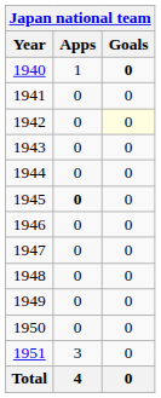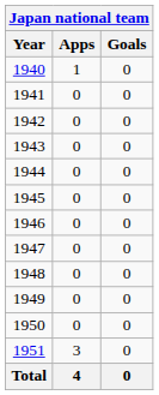1940 | Goals: bold -> normal
1942 | Goals: lightyellow background -> no background
1945 | Apps: bold -> normal
